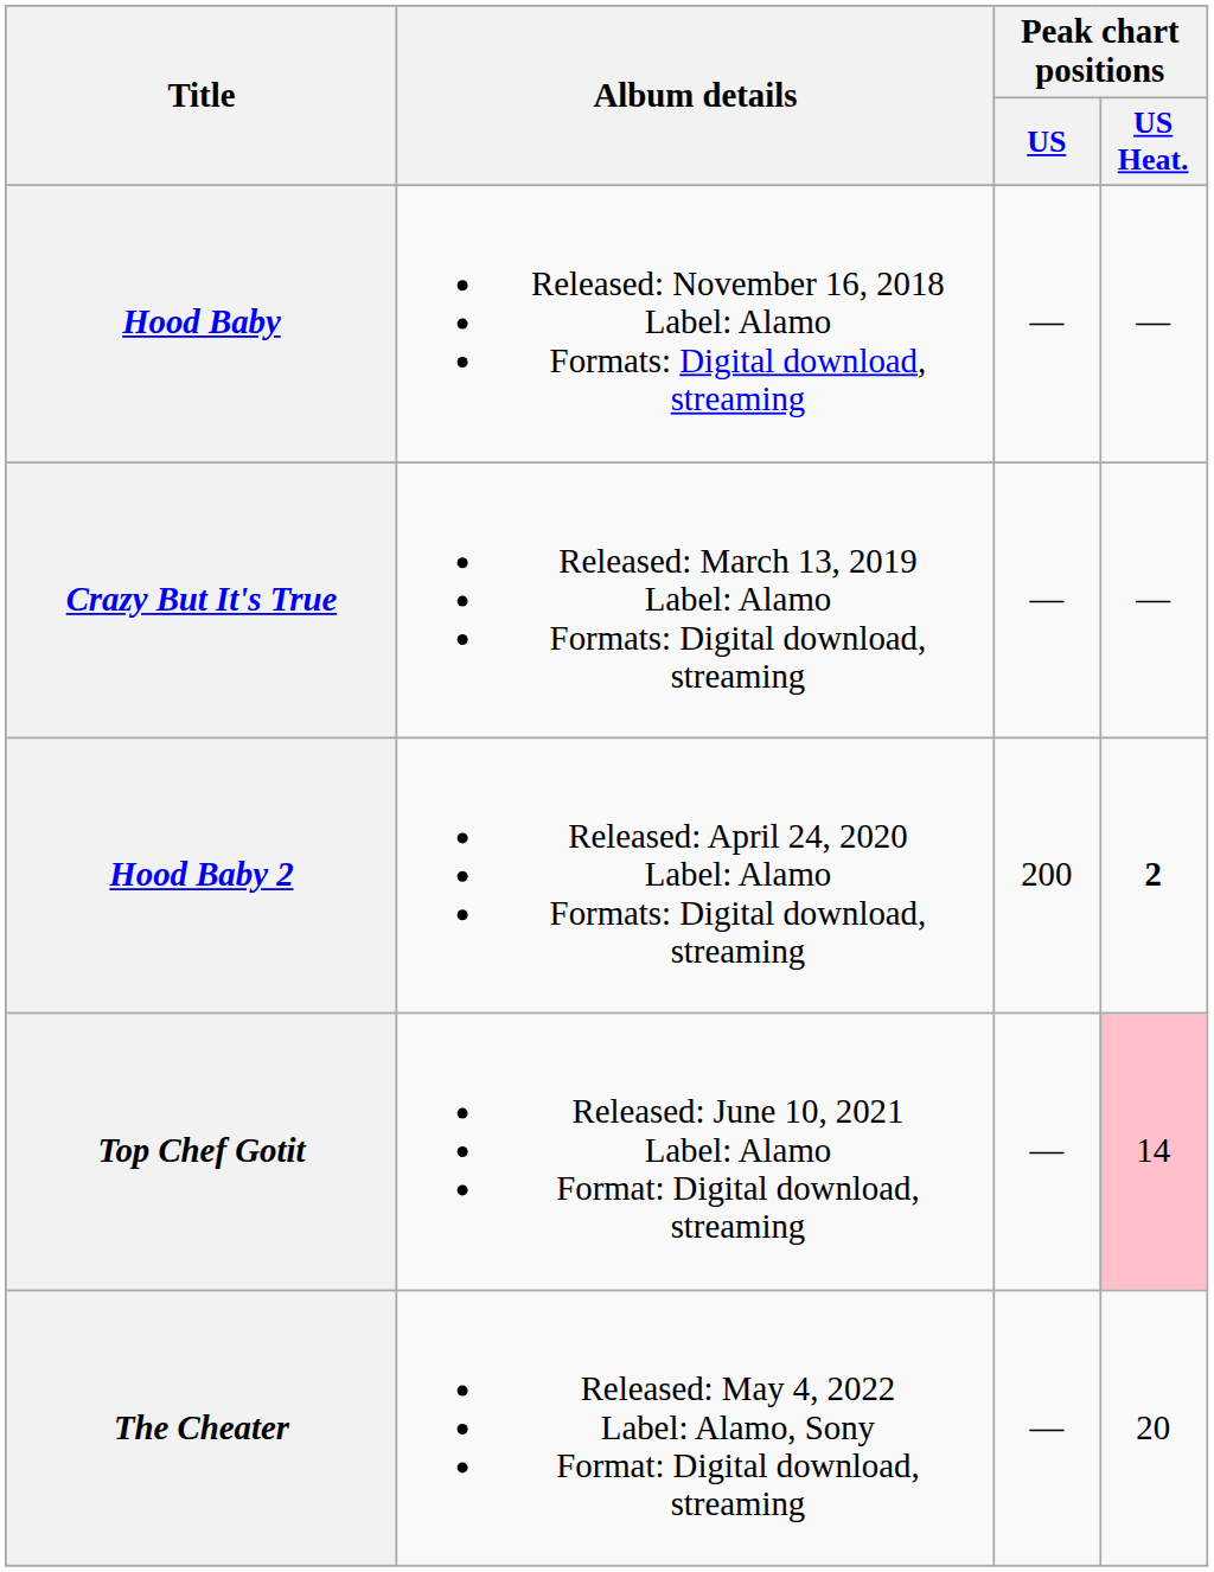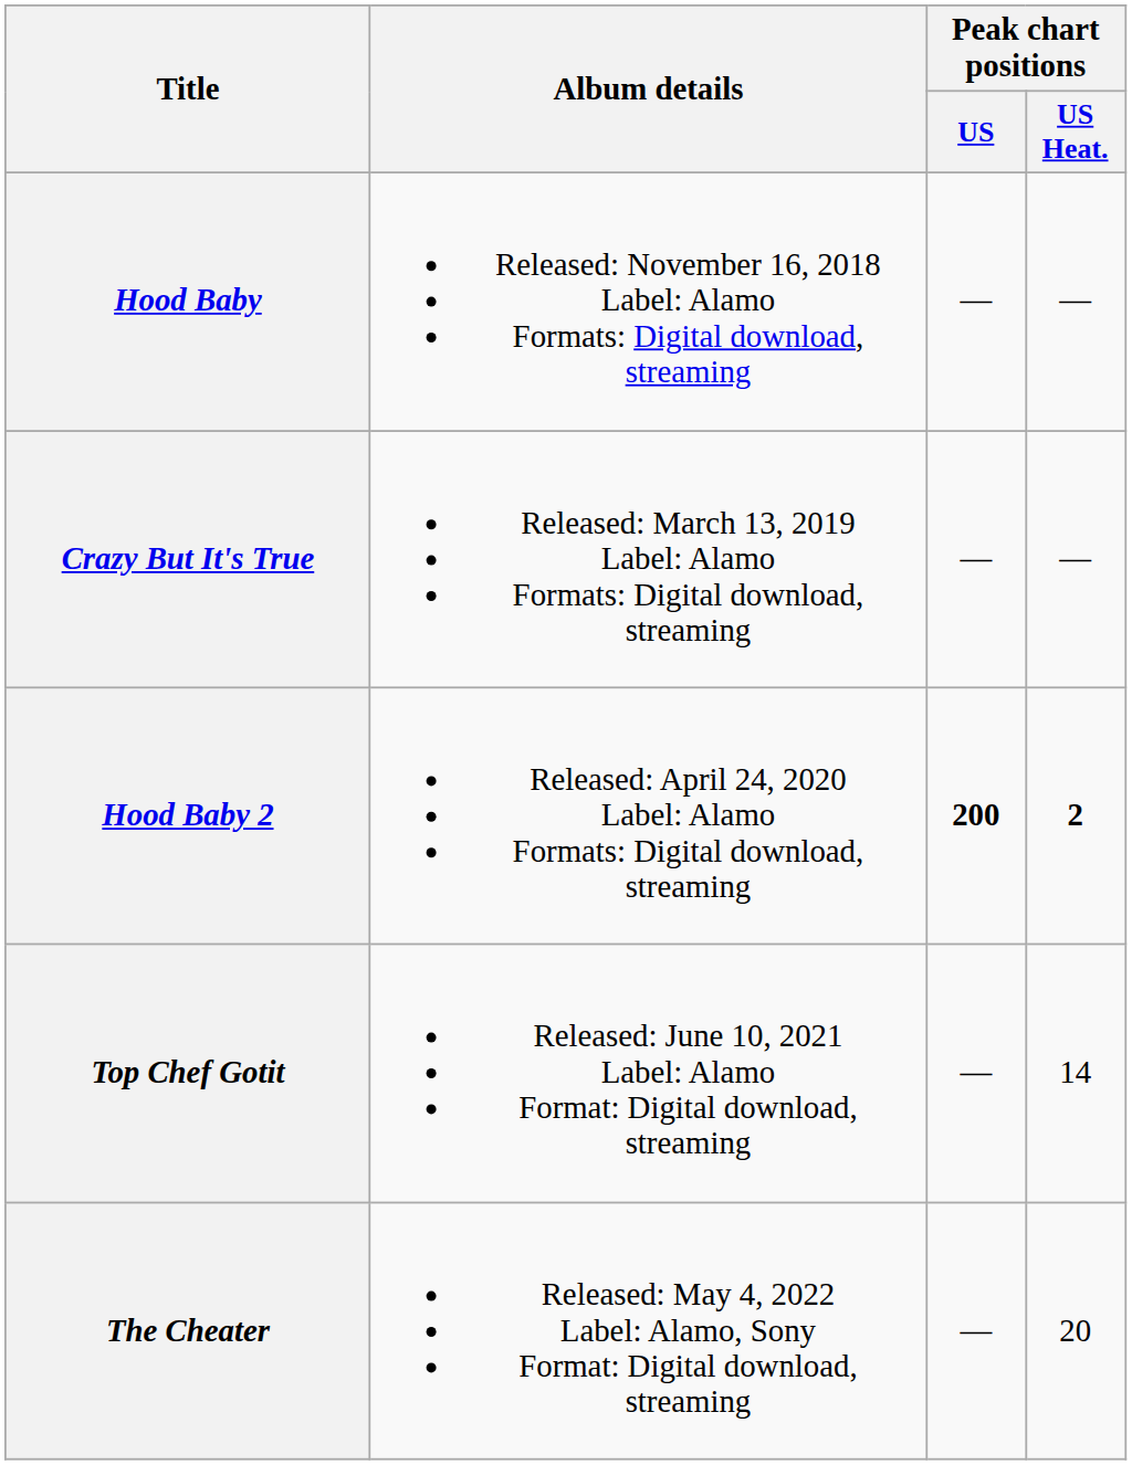Hood Baby 2 | Peak chart positions / US: normal -> bold
Top Chef Gotit | Peak chart positions / US Heat.: pink background -> no background
